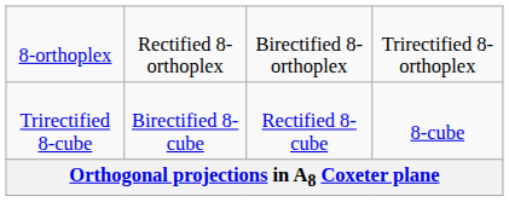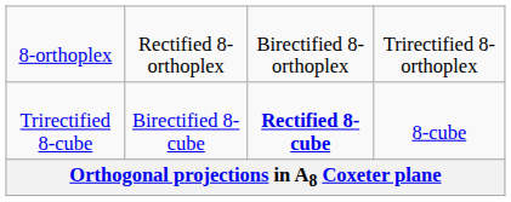Trirectified 8-cube | column 3: normal -> bold
